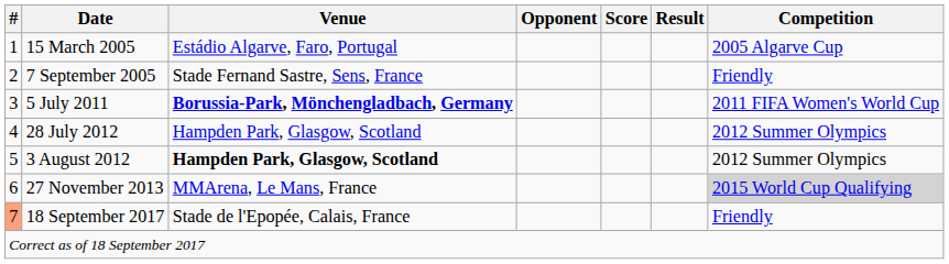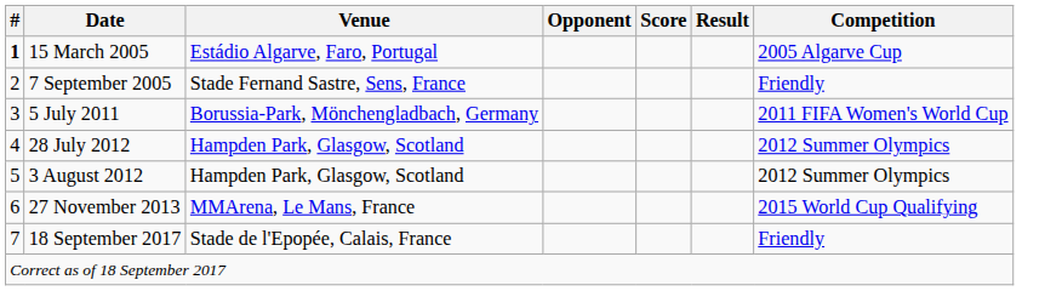15 March 2005 | #: normal -> bold
5 July 2011 | Venue: bold -> normal
3 August 2012 | Venue: bold -> normal
27 November 2013 | Competition: lightgrey background -> no background
18 September 2017 | #: lightsalmon background -> no background
